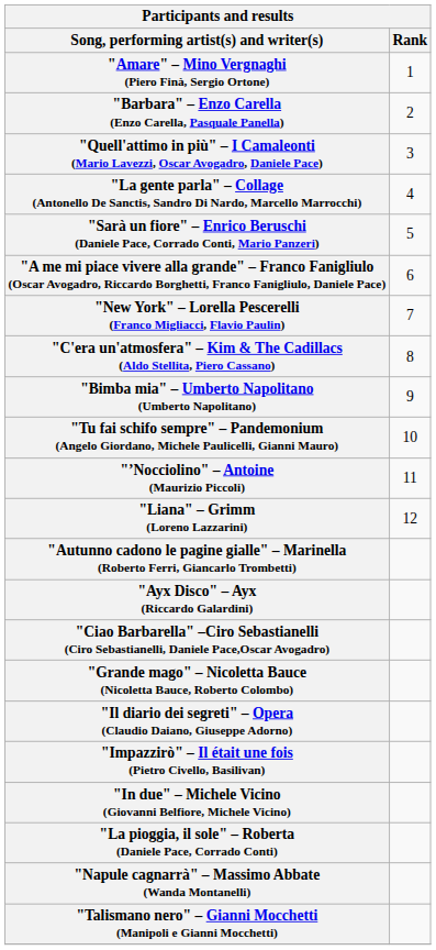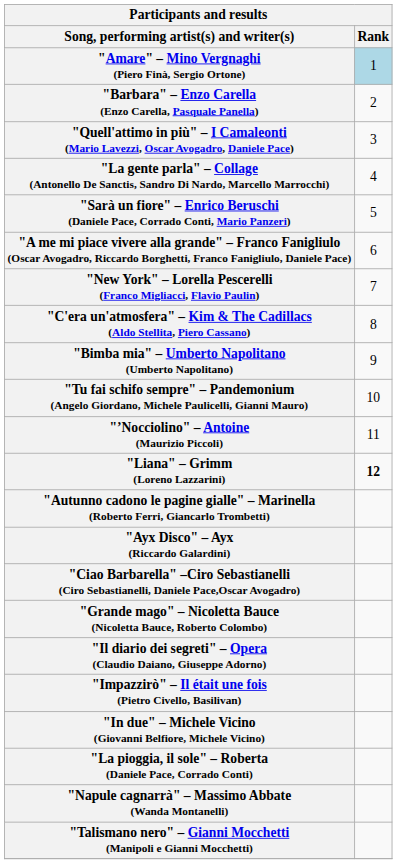"Amare" – Mino Vergnaghi (Piero Finà, Sergio Ortone) | Rank: no background -> lightblue background
"Liana" – Grimm (Loreno Lazzarini) | Rank: normal -> bold
